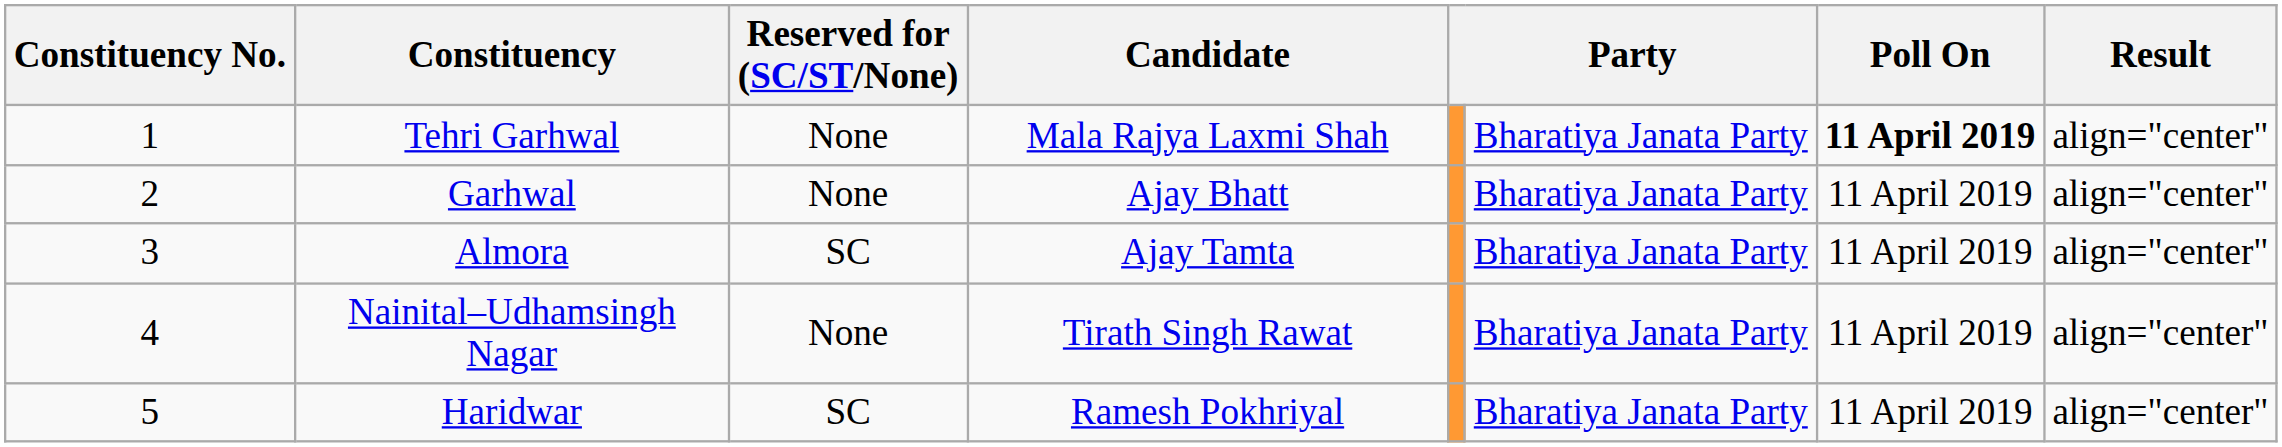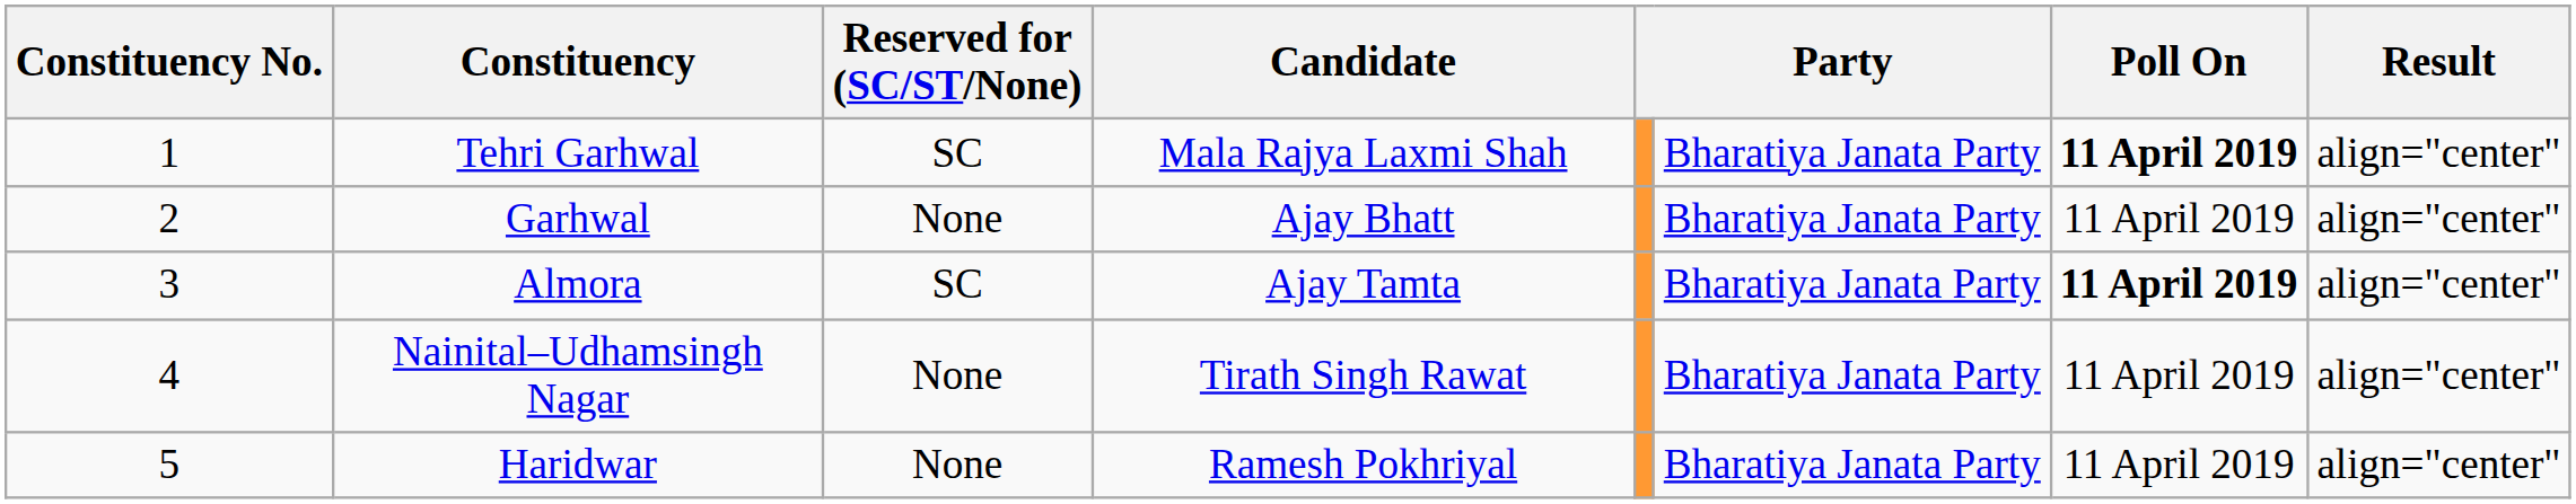Tehri Garhwal | Reserved for (SC/ST/None): None -> SC
Almora | Poll On: normal -> bold
Haridwar | Reserved for (SC/ST/None): SC -> None
